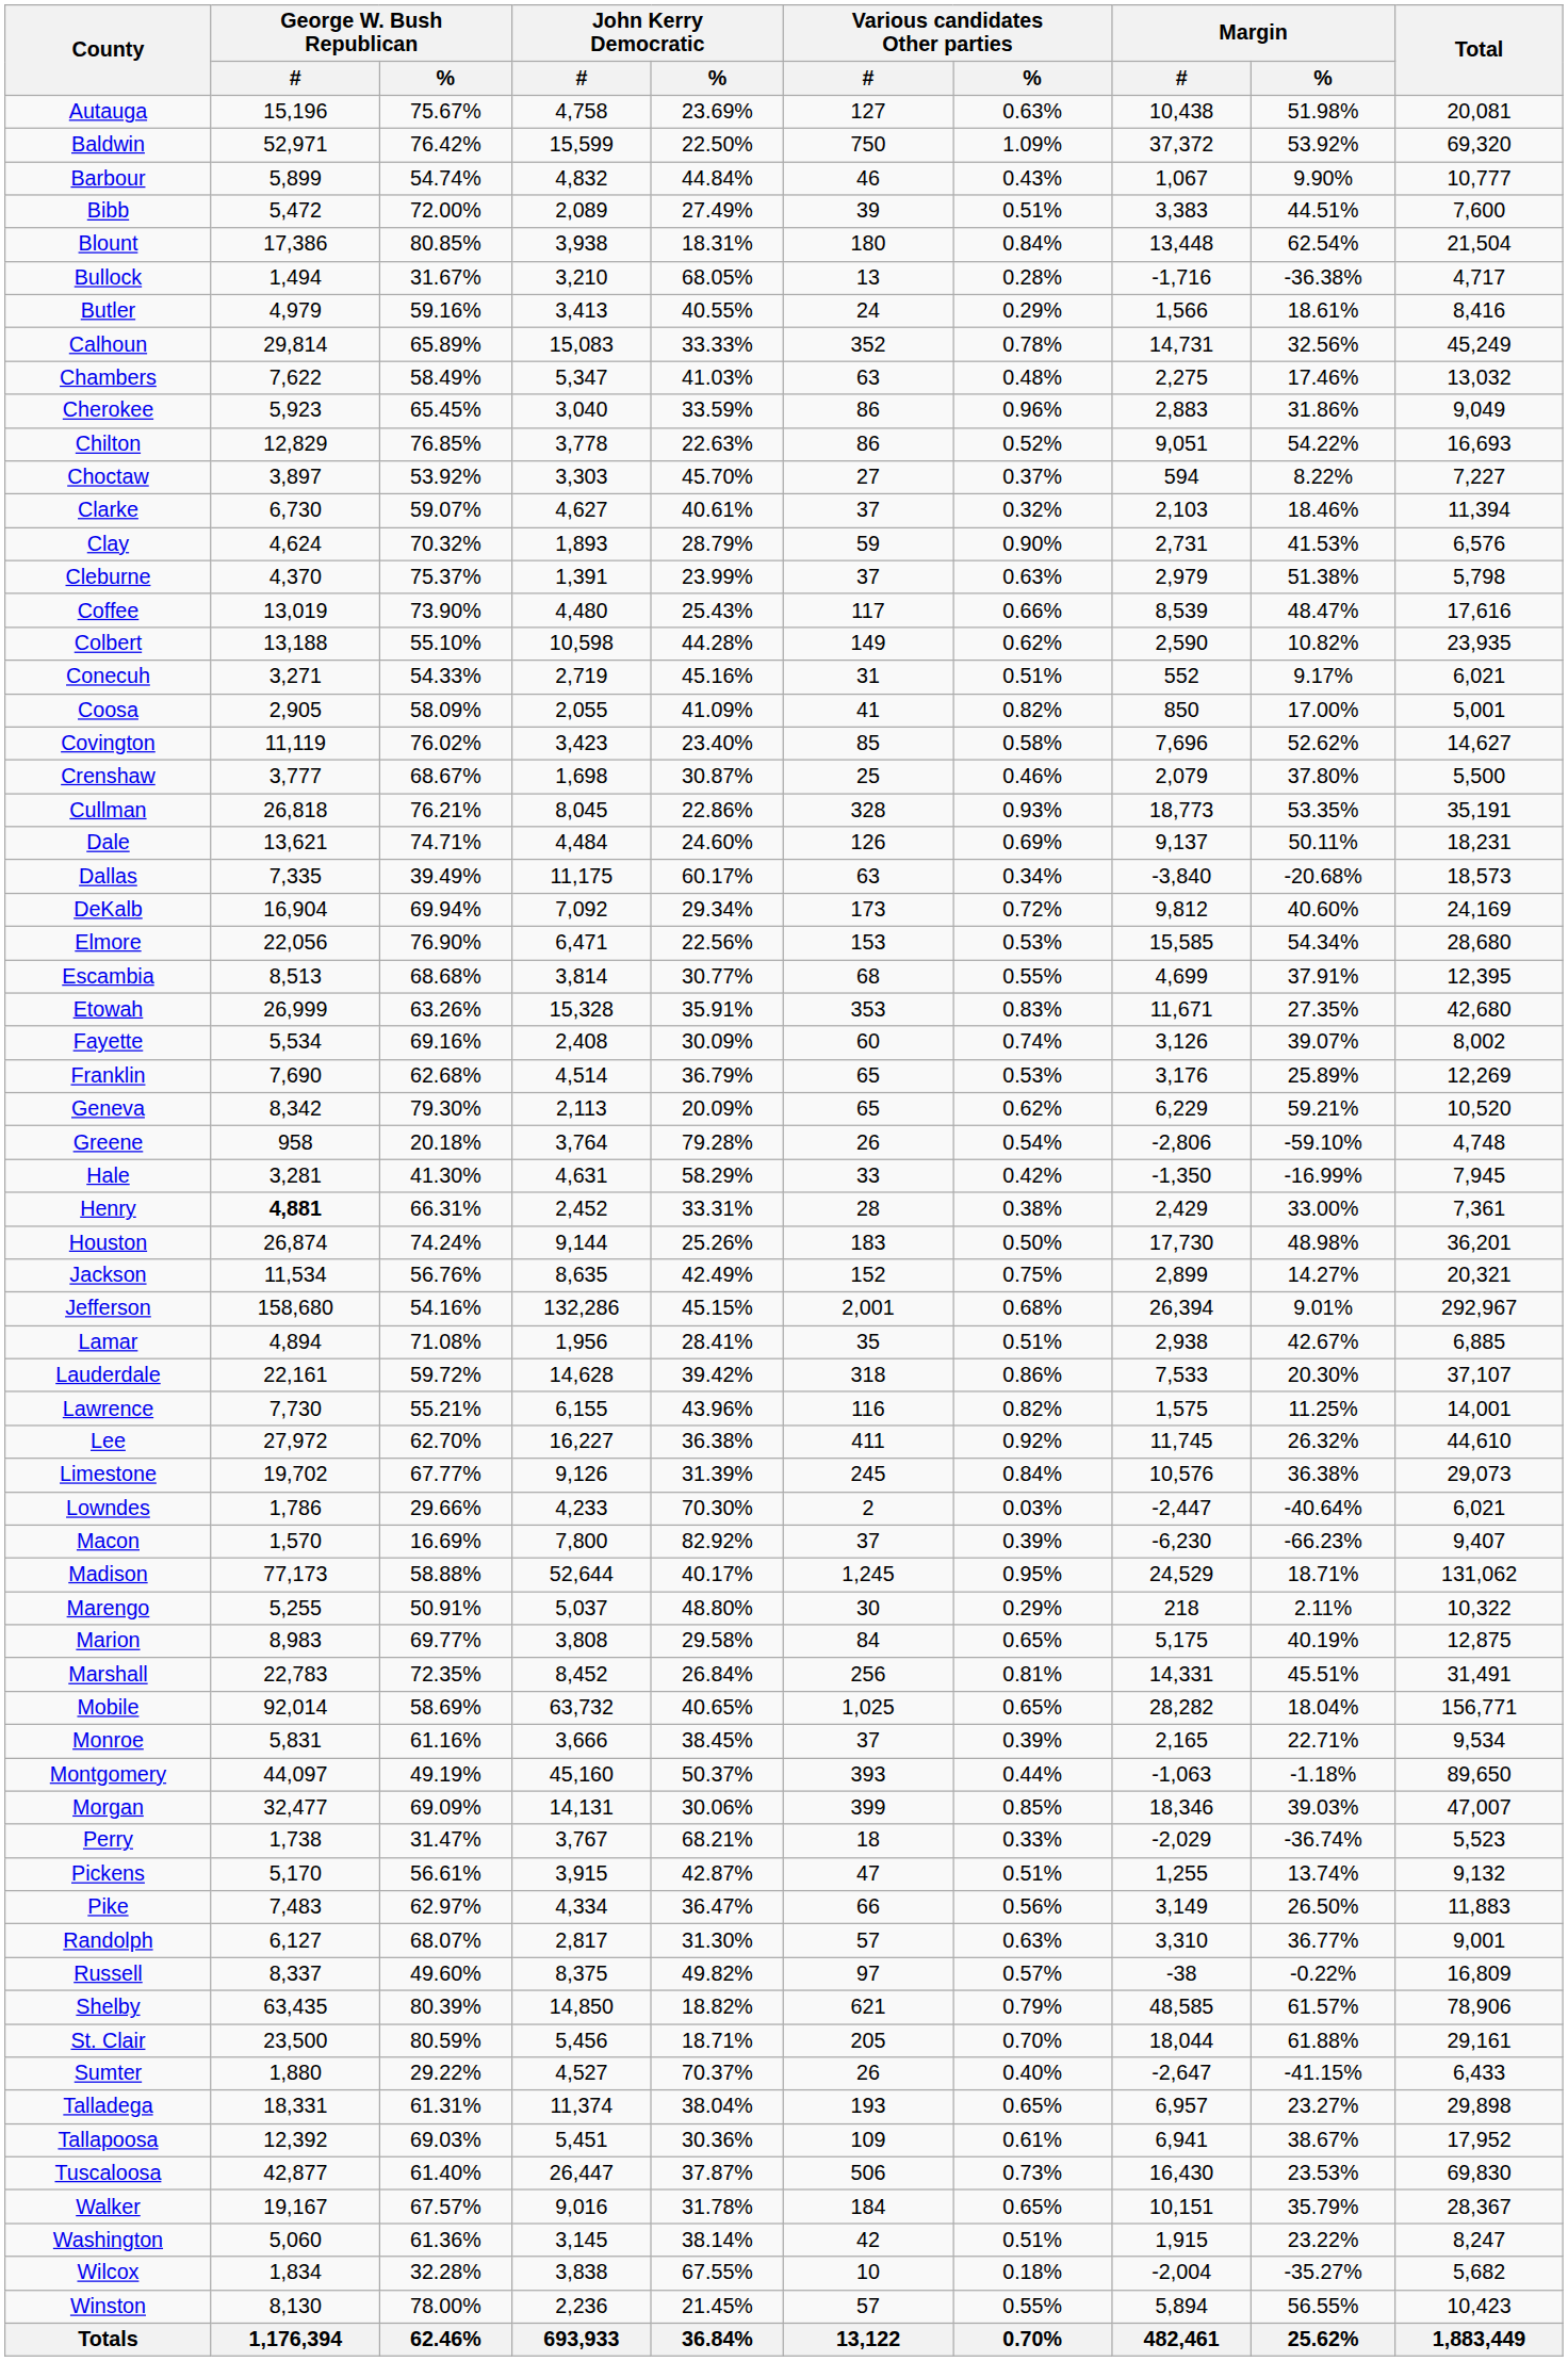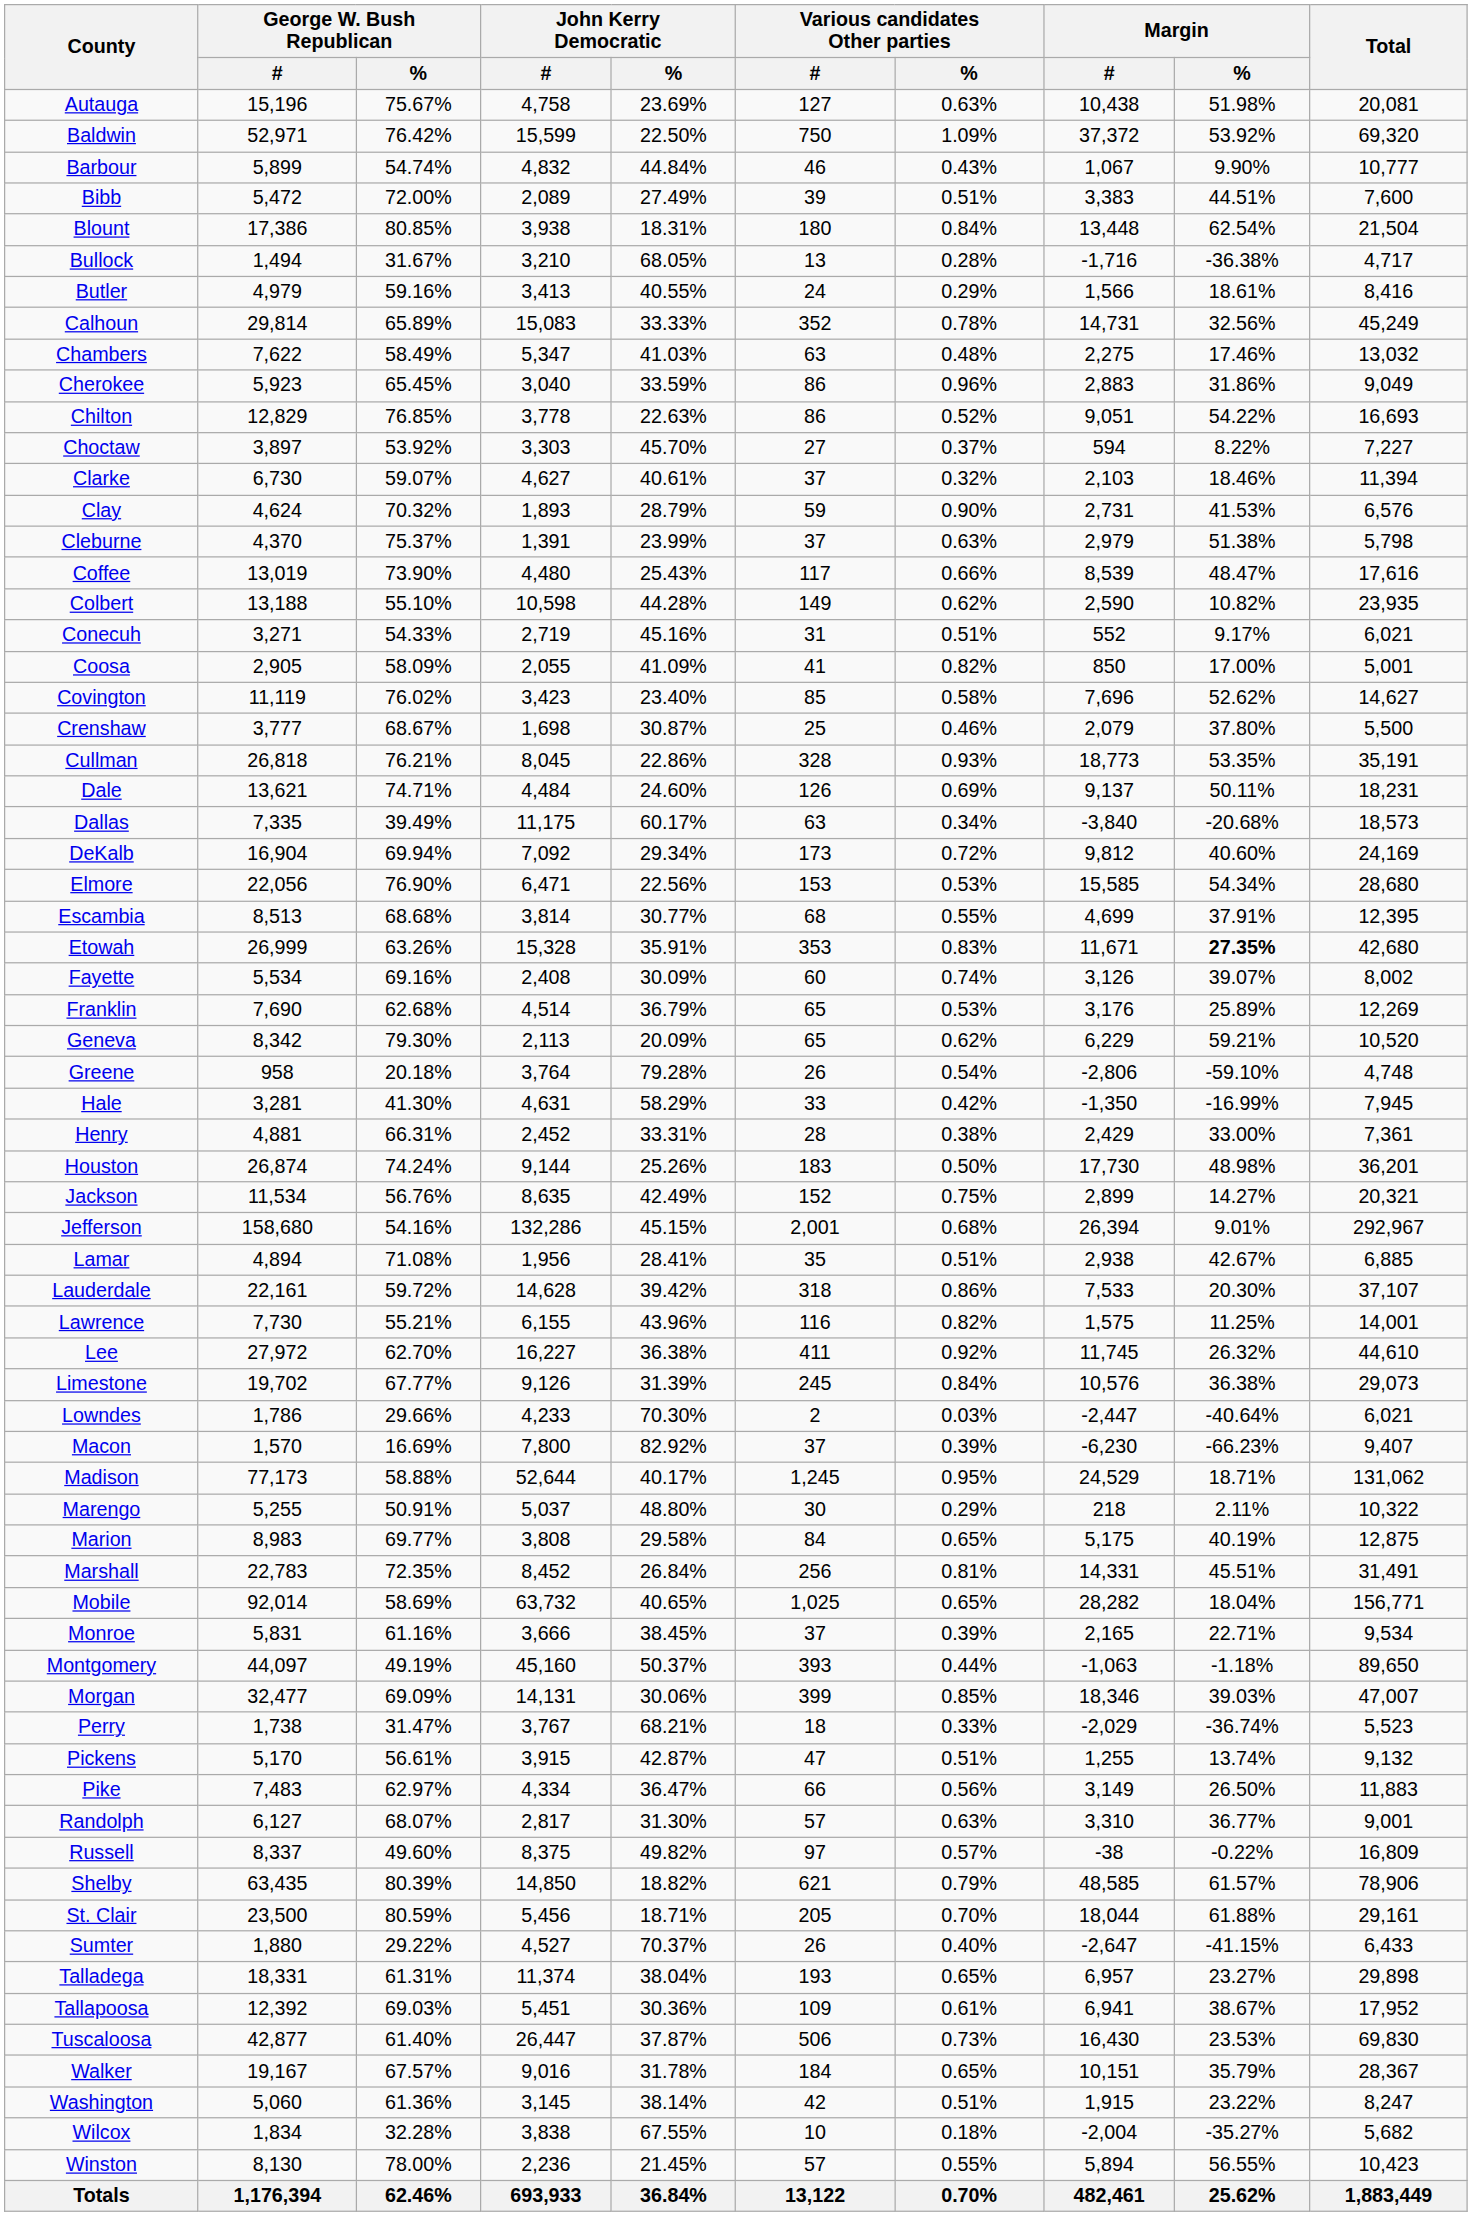Etowah | Margin / %: normal -> bold
Henry | George W. Bush Republican / #: bold -> normal
